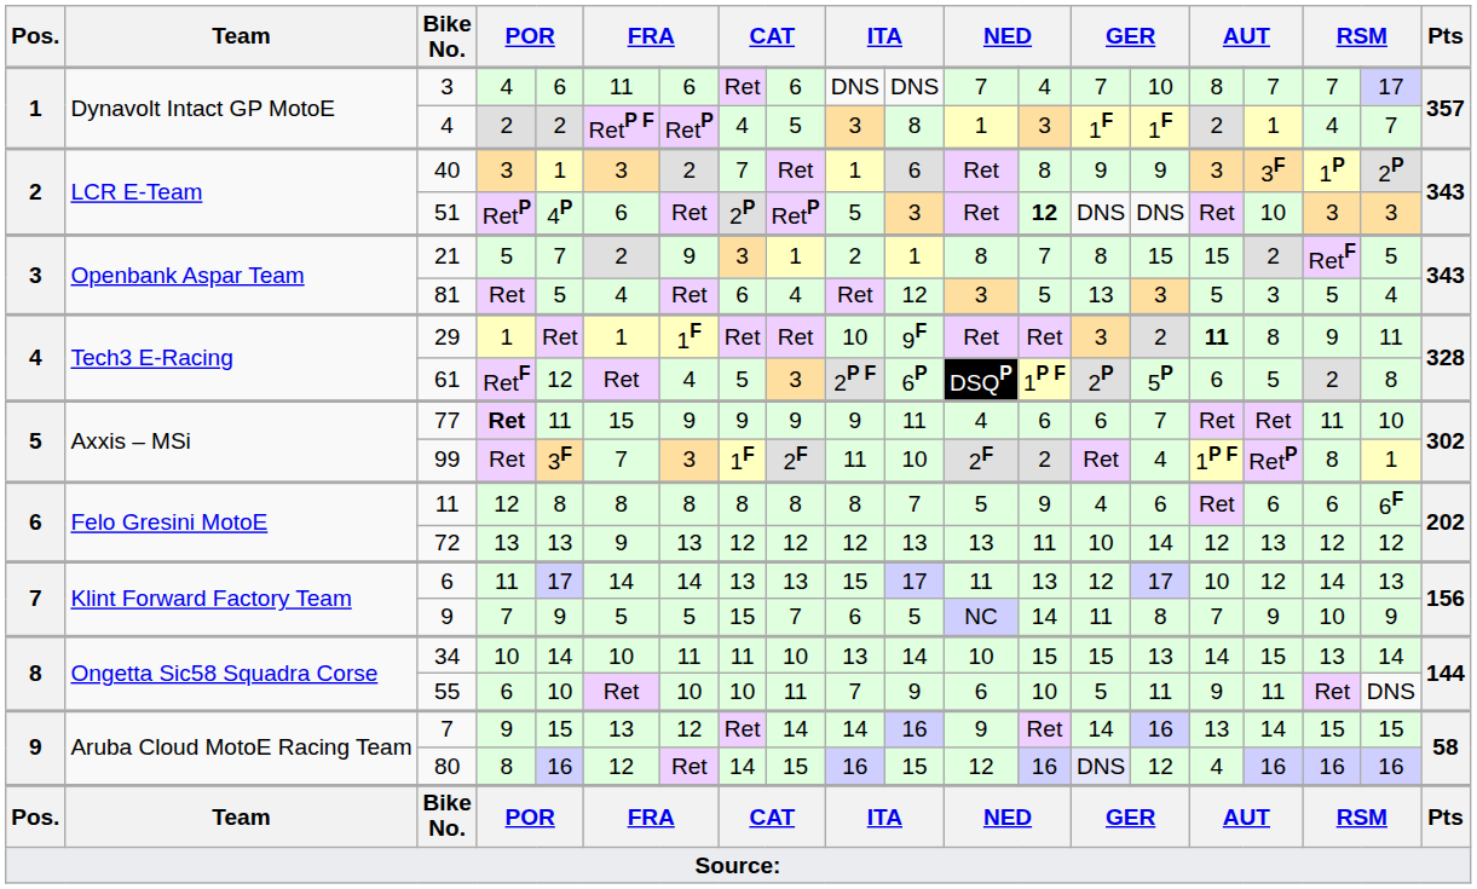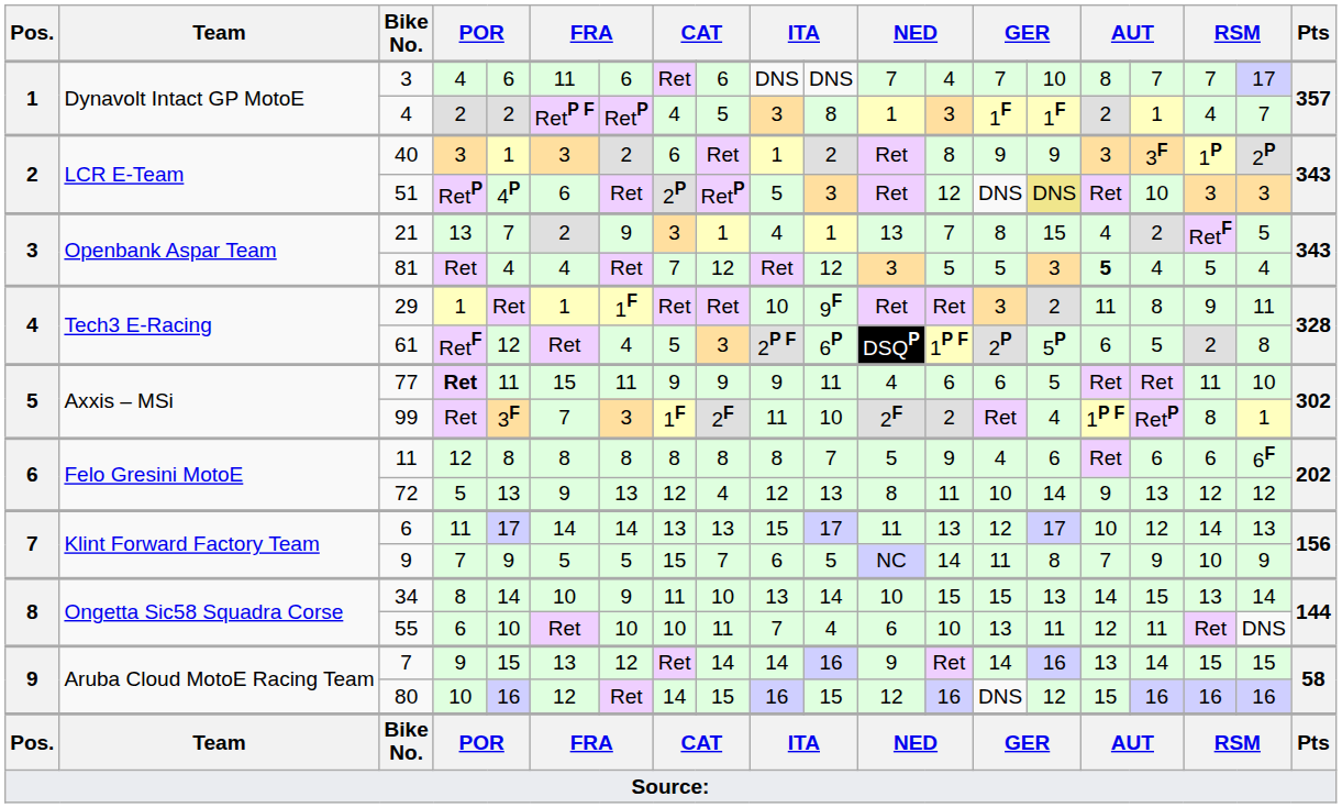40 | column 8: 7 -> 6
40 | column 11: 6 -> 2
51 | column 13: bold -> normal
51 | column 15: no background -> khaki background
21 | column 4: 5 -> 13
21 | column 10: 2 -> 4
21 | column 12: 8 -> 13
21 | column 16: 15 -> 4
81 | column 5: 5 -> 4
81 | column 8: 6 -> 7
81 | column 9: 4 -> 12
81 | column 14: 13 -> 5
81 | column 16: normal -> bold
81 | column 17: 3 -> 4
29 | column 16: bold -> normal
77 | column 7: 9 -> 11
77 | column 15: 7 -> 5
72 | column 4: 13 -> 5
72 | column 9: 12 -> 4
72 | column 12: 13 -> 8
72 | column 16: 12 -> 9
34 | column 4: 10 -> 8
34 | column 7: 11 -> 9
55 | column 11: 9 -> 4
55 | column 14: 5 -> 13
55 | column 16: 9 -> 12
80 | column 4: 8 -> 10
80 | column 14: lavender background -> no background
80 | column 16: 4 -> 15
